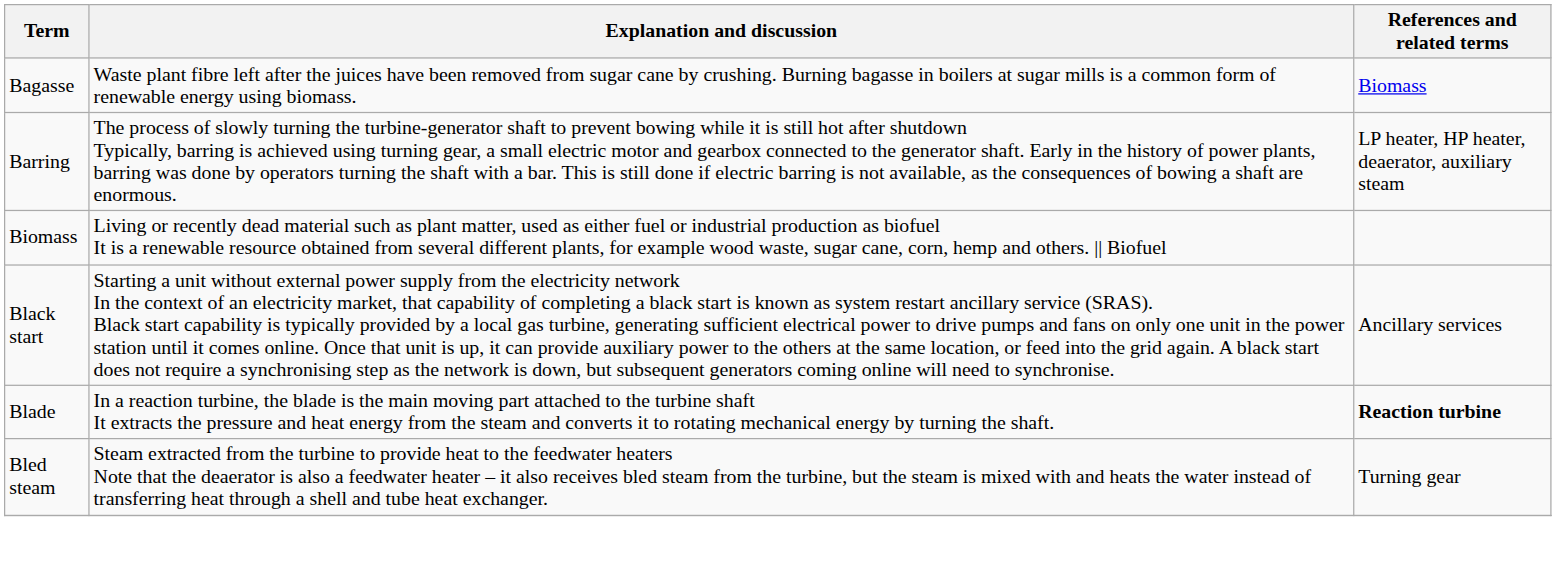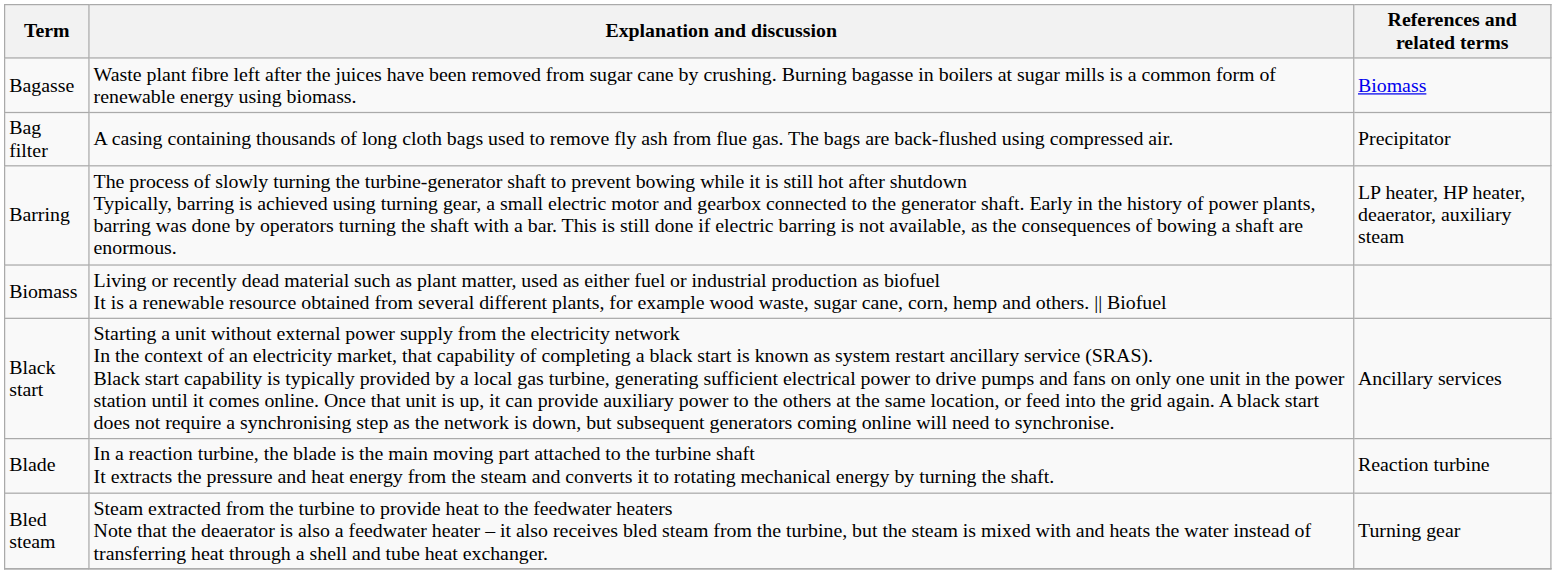+ row: Bag filter | A casing containing thousands of long cloth bags used to remove fly ash from flue gas. The bags are back-flushed using compressed air. | Precipitator
Blade | References and related terms: bold -> normal
